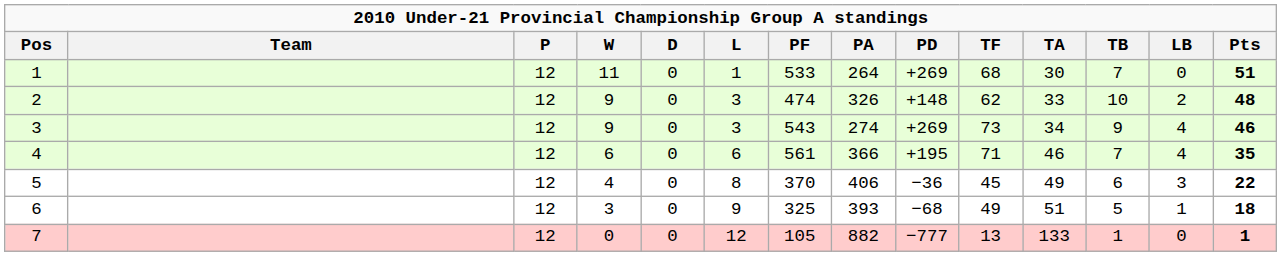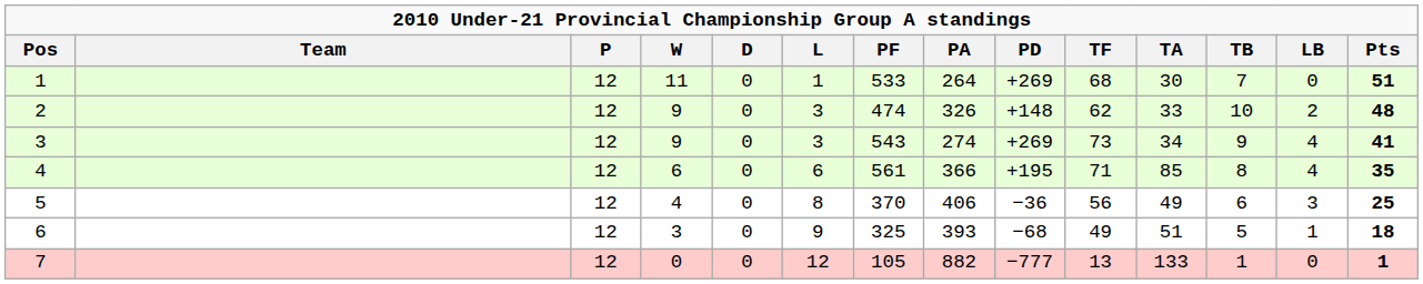row 5 | Pts: 46 -> 41
row 6 | TA: 46 -> 85
row 6 | TB: 7 -> 8
row 7 | TF: 45 -> 56
row 7 | Pts: 22 -> 25
